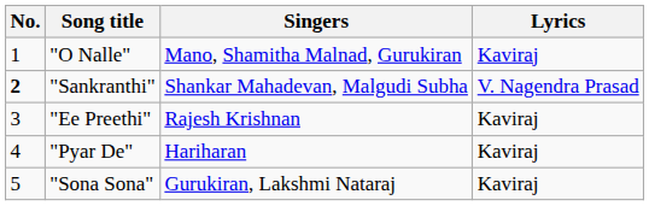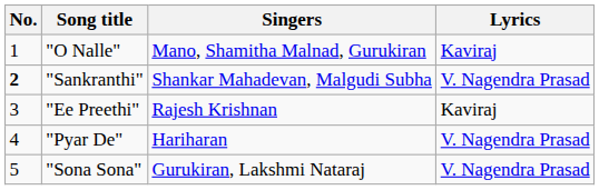"Pyar De" | Lyrics: Kaviraj -> V. Nagendra Prasad
"Sona Sona" | Lyrics: Kaviraj -> V. Nagendra Prasad
